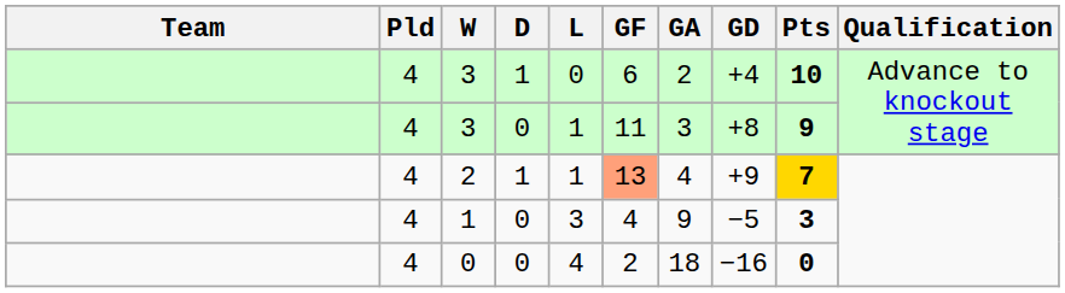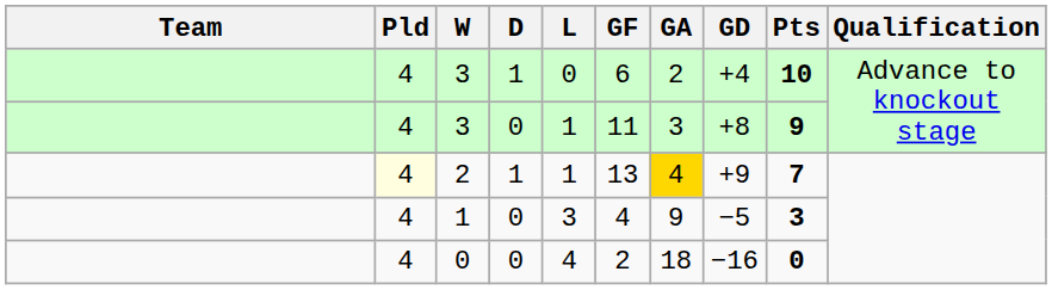row 4 | Pld: no background -> lightyellow background
row 4 | GF: lightsalmon background -> no background
row 4 | GA: no background -> gold background
row 4 | Pts: gold background -> no background
